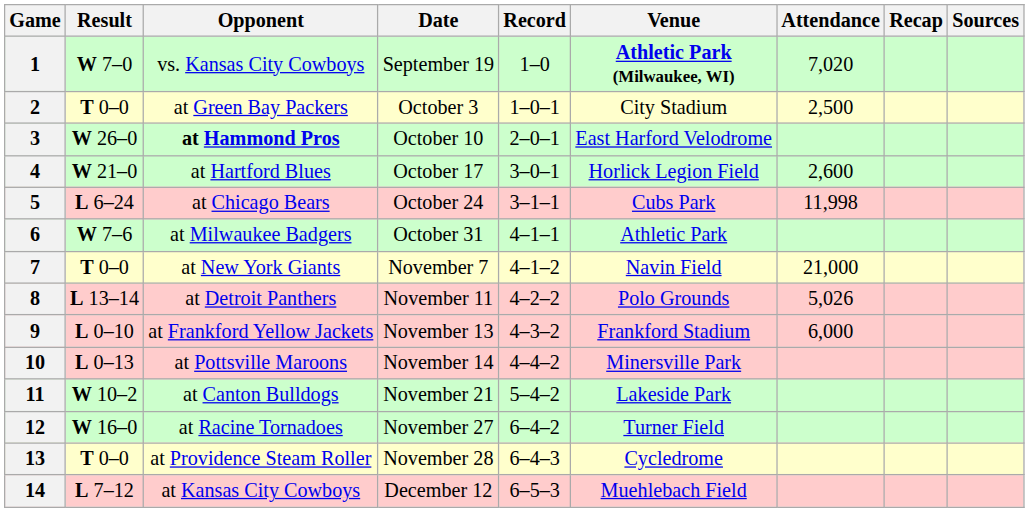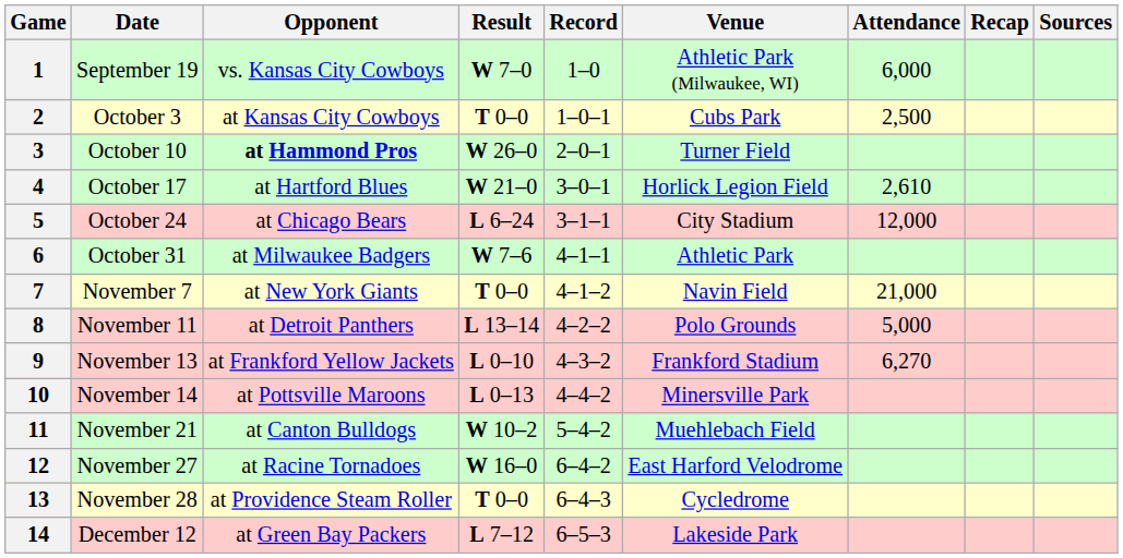columns swapped: Date <-> Result
1 | Venue: bold -> normal
1 | Attendance: 7,020 -> 6,000
2 | Opponent: at Green Bay Packers -> at Kansas City Cowboys
2 | Venue: City Stadium -> Cubs Park
3 | Venue: East Harford Velodrome -> Turner Field
4 | Attendance: 2,600 -> 2,610
5 | Venue: Cubs Park -> City Stadium
5 | Attendance: 11,998 -> 12,000
8 | Attendance: 5,026 -> 5,000
9 | Attendance: 6,000 -> 6,270
11 | Venue: Lakeside Park -> Muehlebach Field
12 | Venue: Turner Field -> East Harford Velodrome
14 | Opponent: at Kansas City Cowboys -> at Green Bay Packers
14 | Venue: Muehlebach Field -> Lakeside Park
